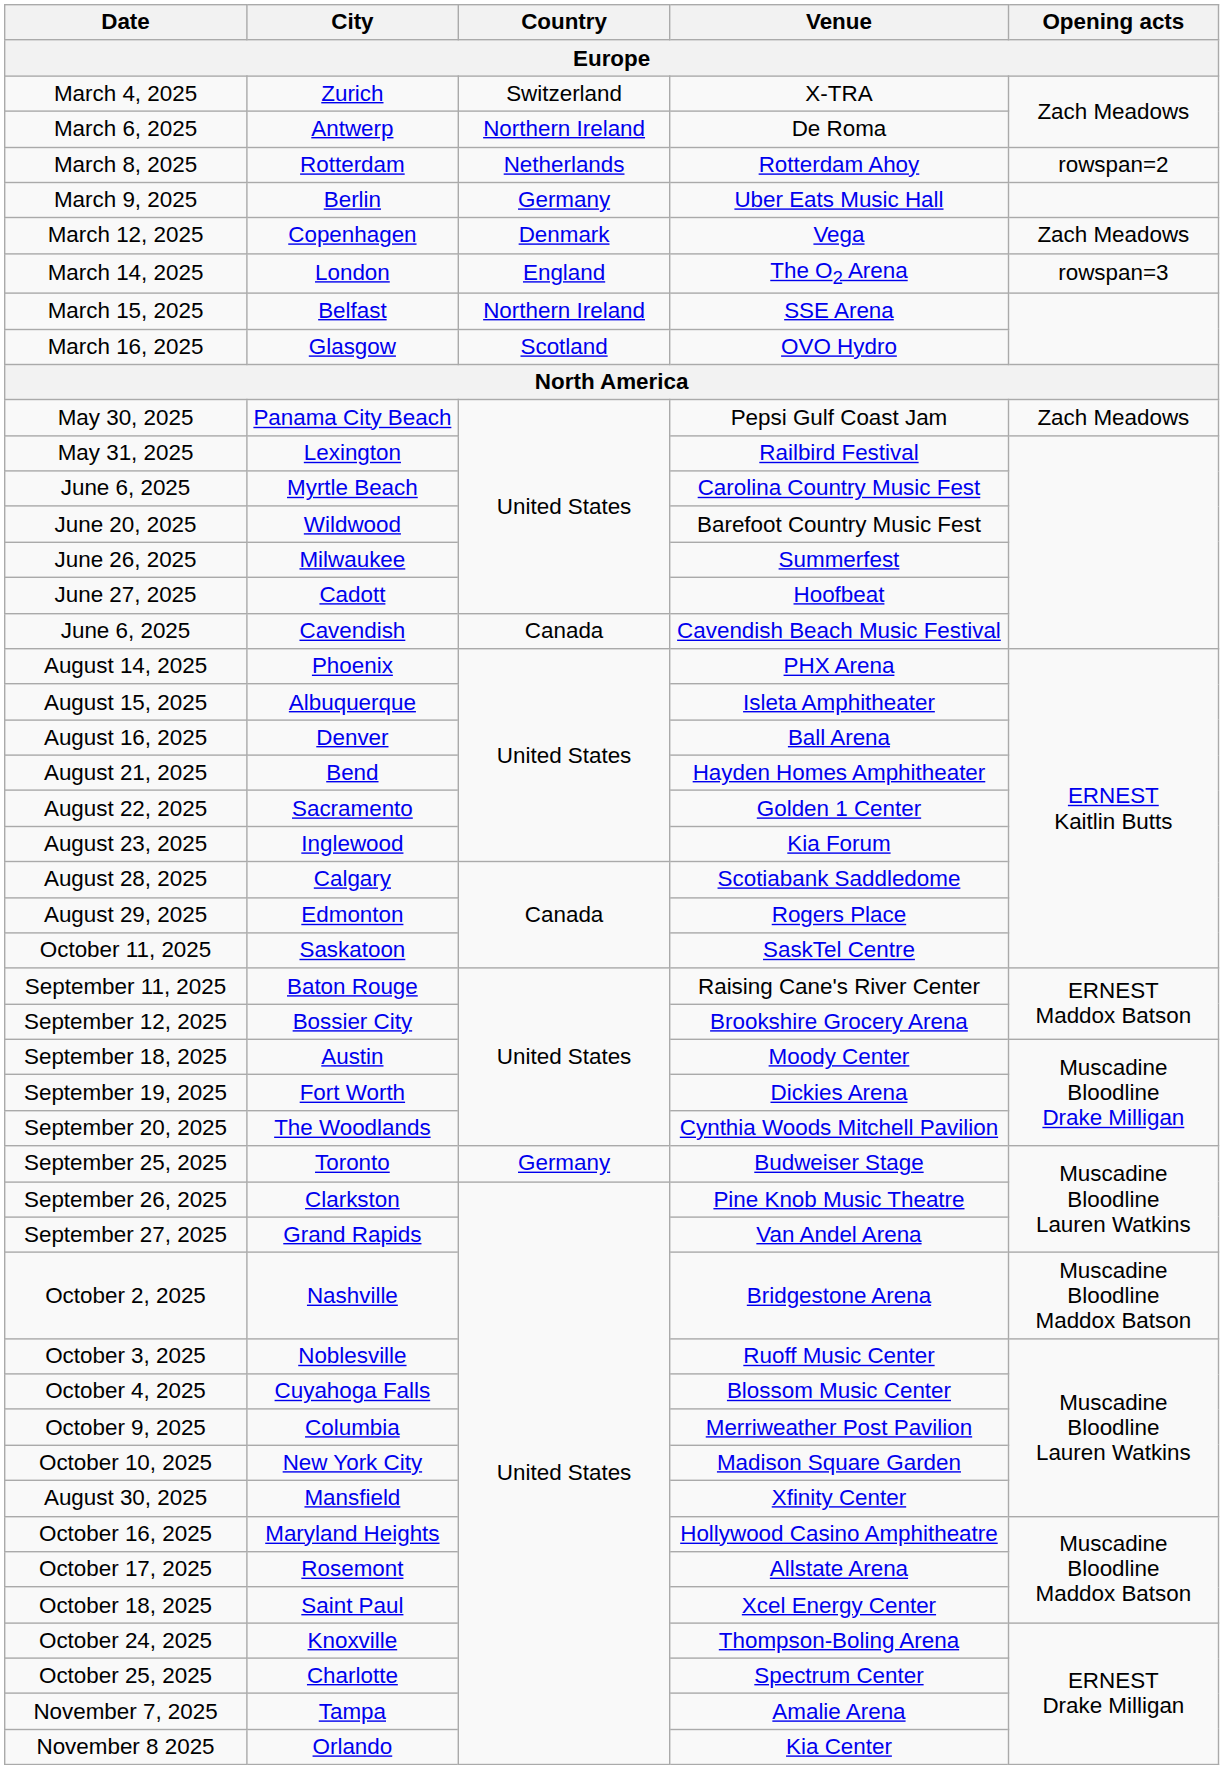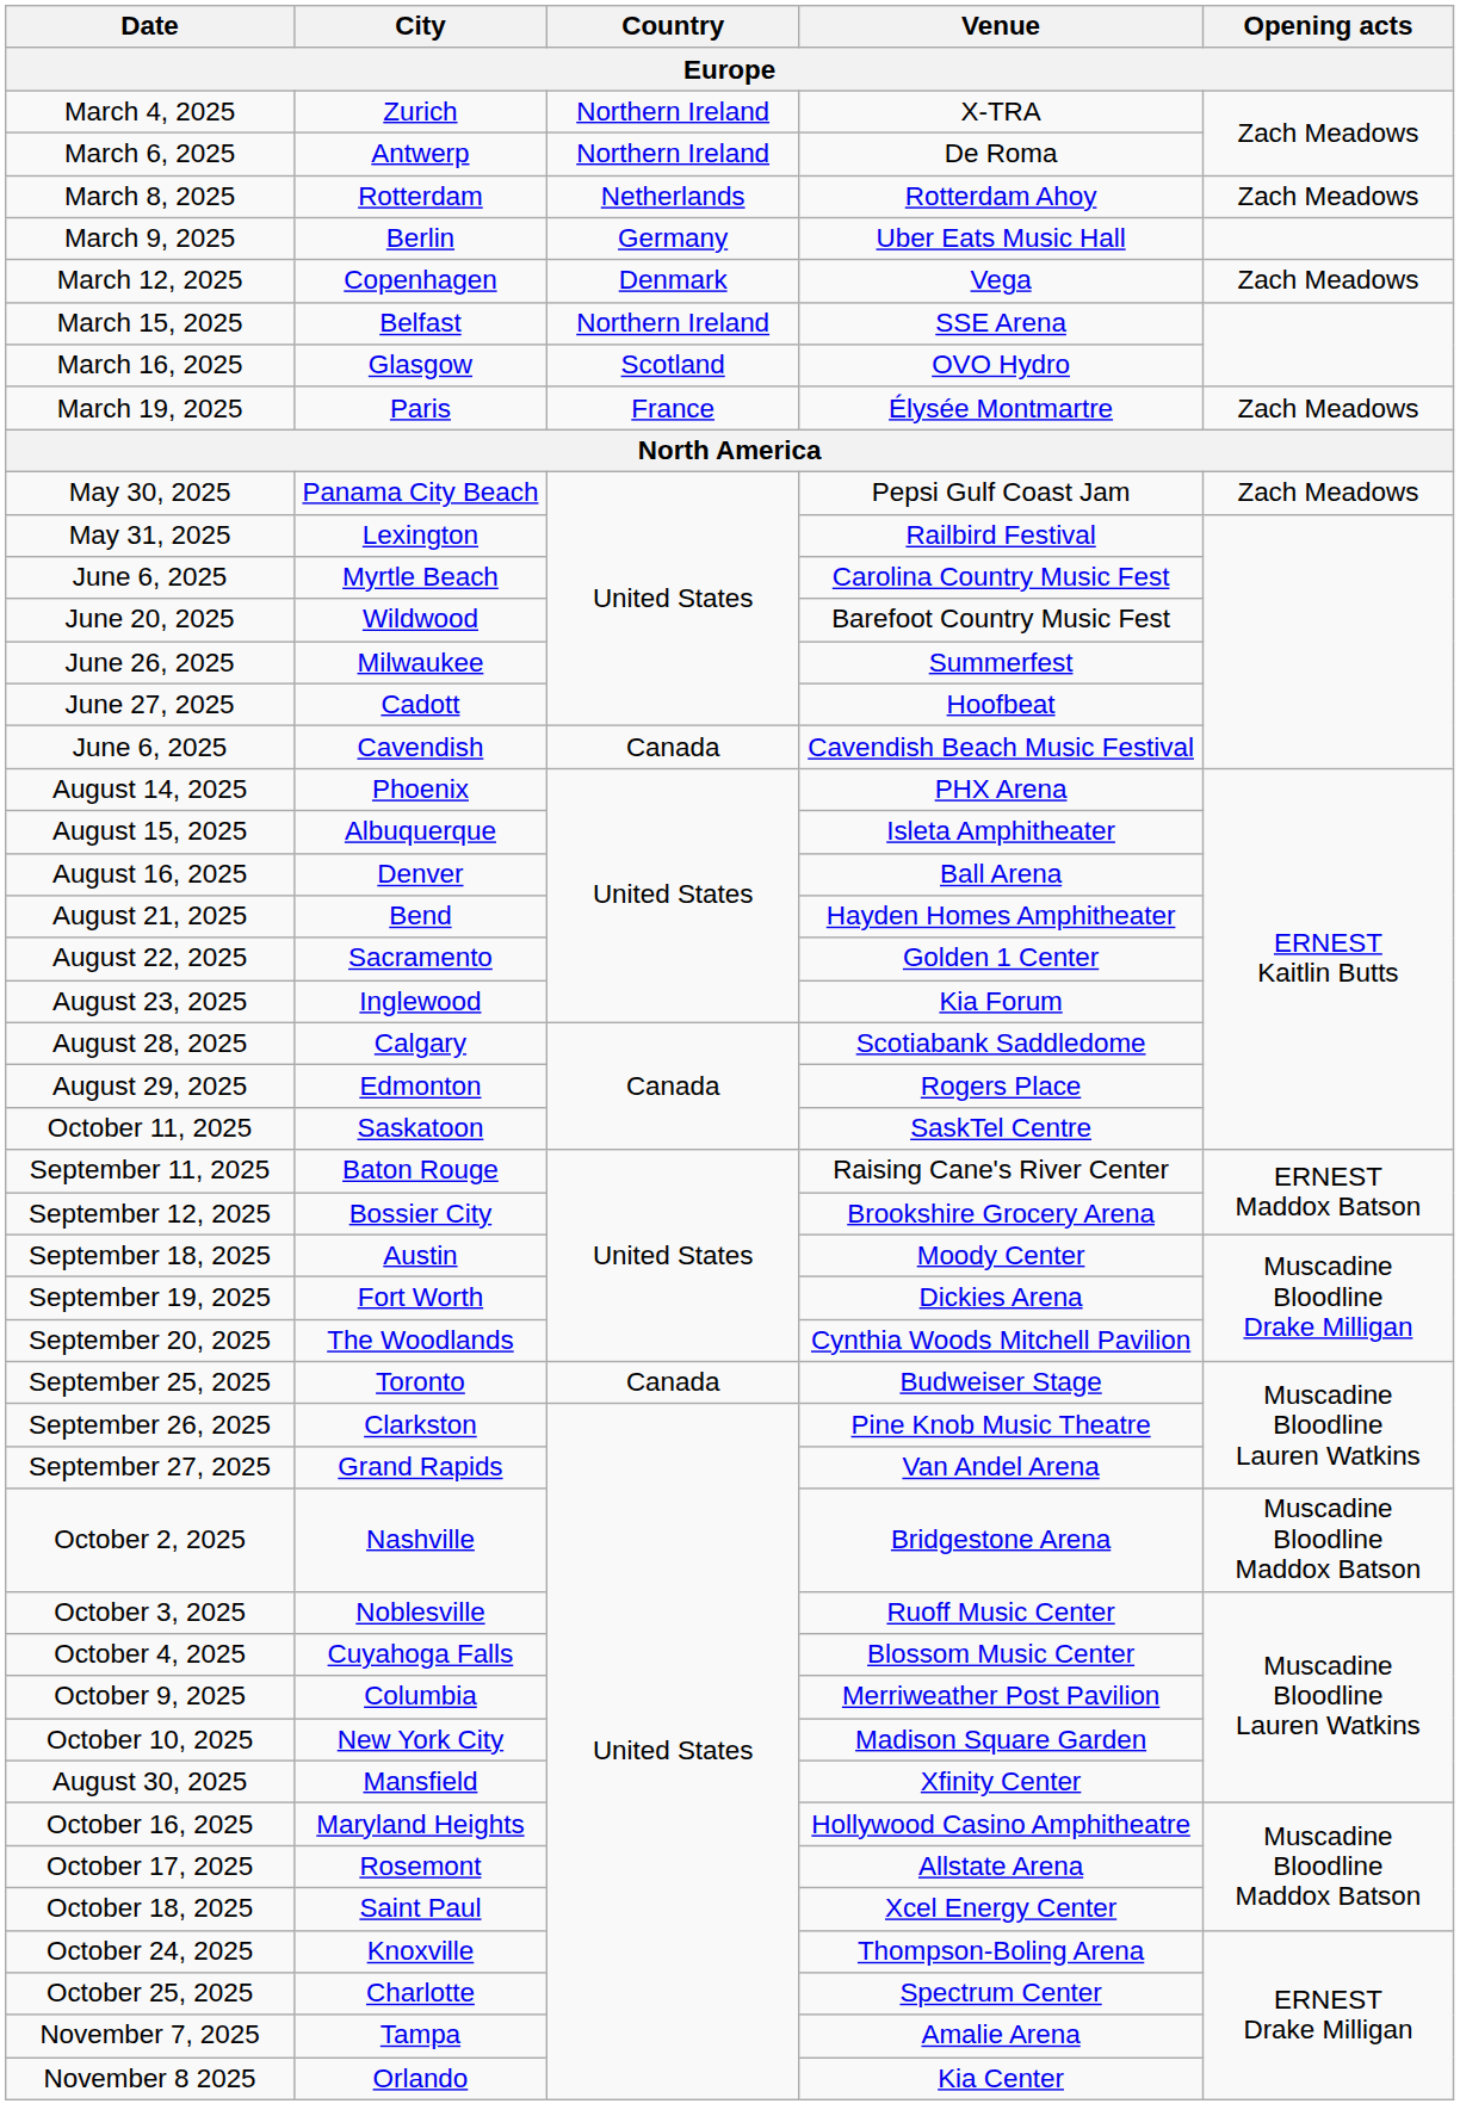Zurich | Country: Switzerland -> Northern Ireland
Rotterdam | Opening acts: rowspan=2 -> Zach Meadows
- row: March 14, 2025 | London | England | The O2 Arena | rowspan=3
+ row: March 19, 2025 | Paris | France | Élysée Montmartre | Zach Meadows
Toronto | Country: Germany -> Canada
